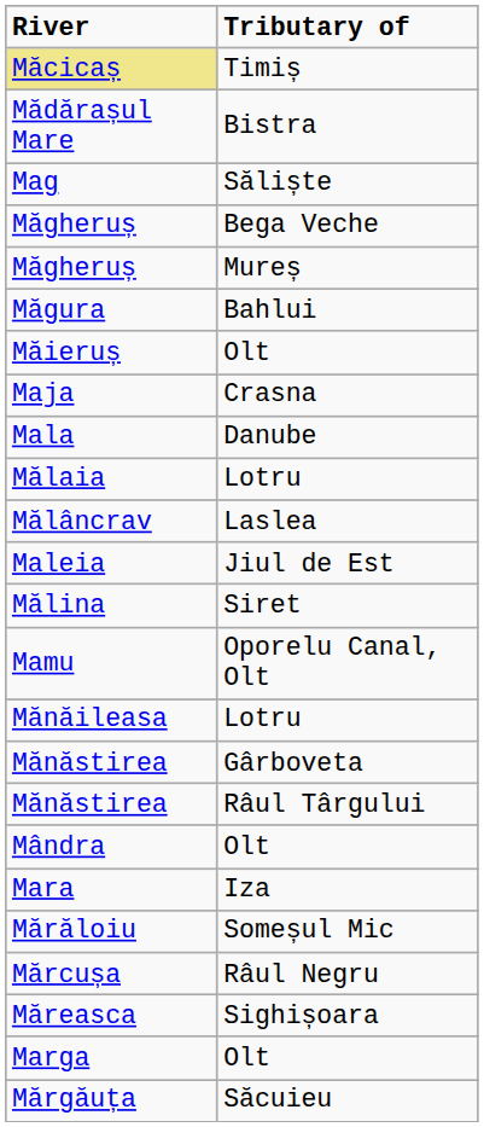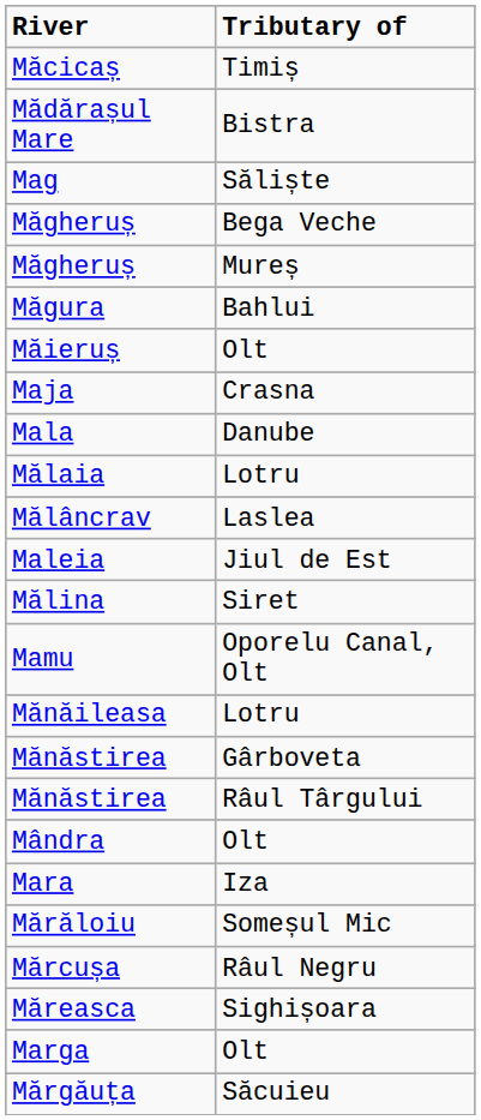row 2 | River: khaki background -> no background
